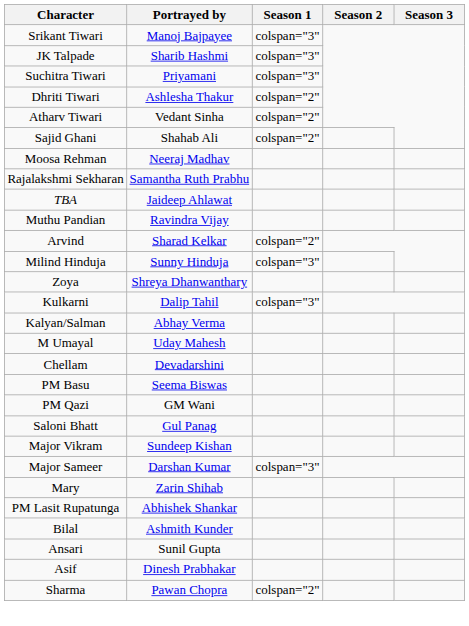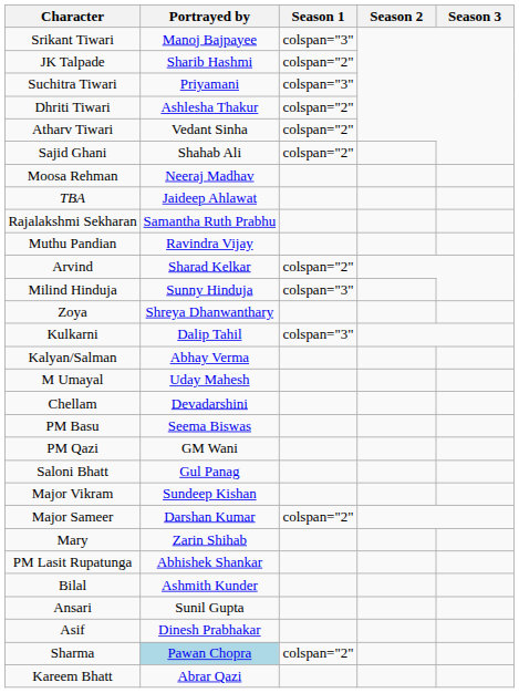JK Talpade | Season 1: colspan="3" -> colspan="2"
rows swapped: Rajalakshmi Sekharan <-> TBA
Major Sameer | Season 1: colspan="3" -> colspan="2"
Sharma | Portrayed by: no background -> lightblue background
+ row: Kareem Bhatt | Abrar Qazi
